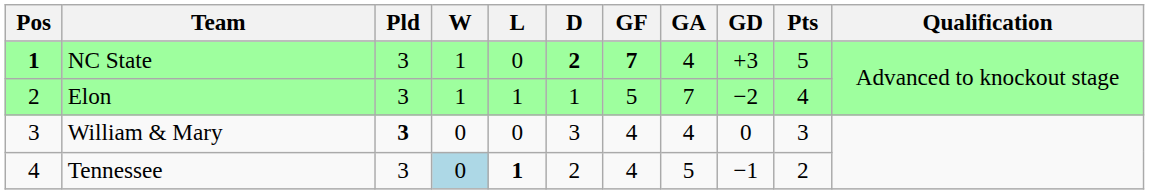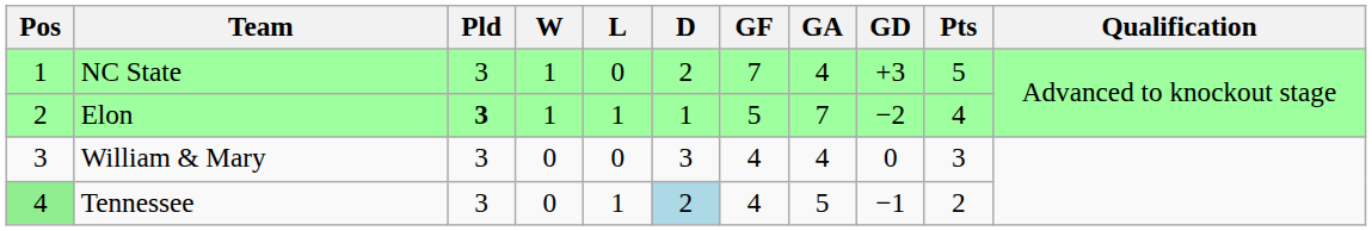NC State | Pos: bold -> normal
NC State | D: bold -> normal
NC State | GF: bold -> normal
Elon | Pld: normal -> bold
William & Mary | Pld: bold -> normal
Tennessee | Pos: no background -> lightgreen background
Tennessee | W: lightblue background -> no background
Tennessee | L: bold -> normal
Tennessee | D: no background -> lightblue background
